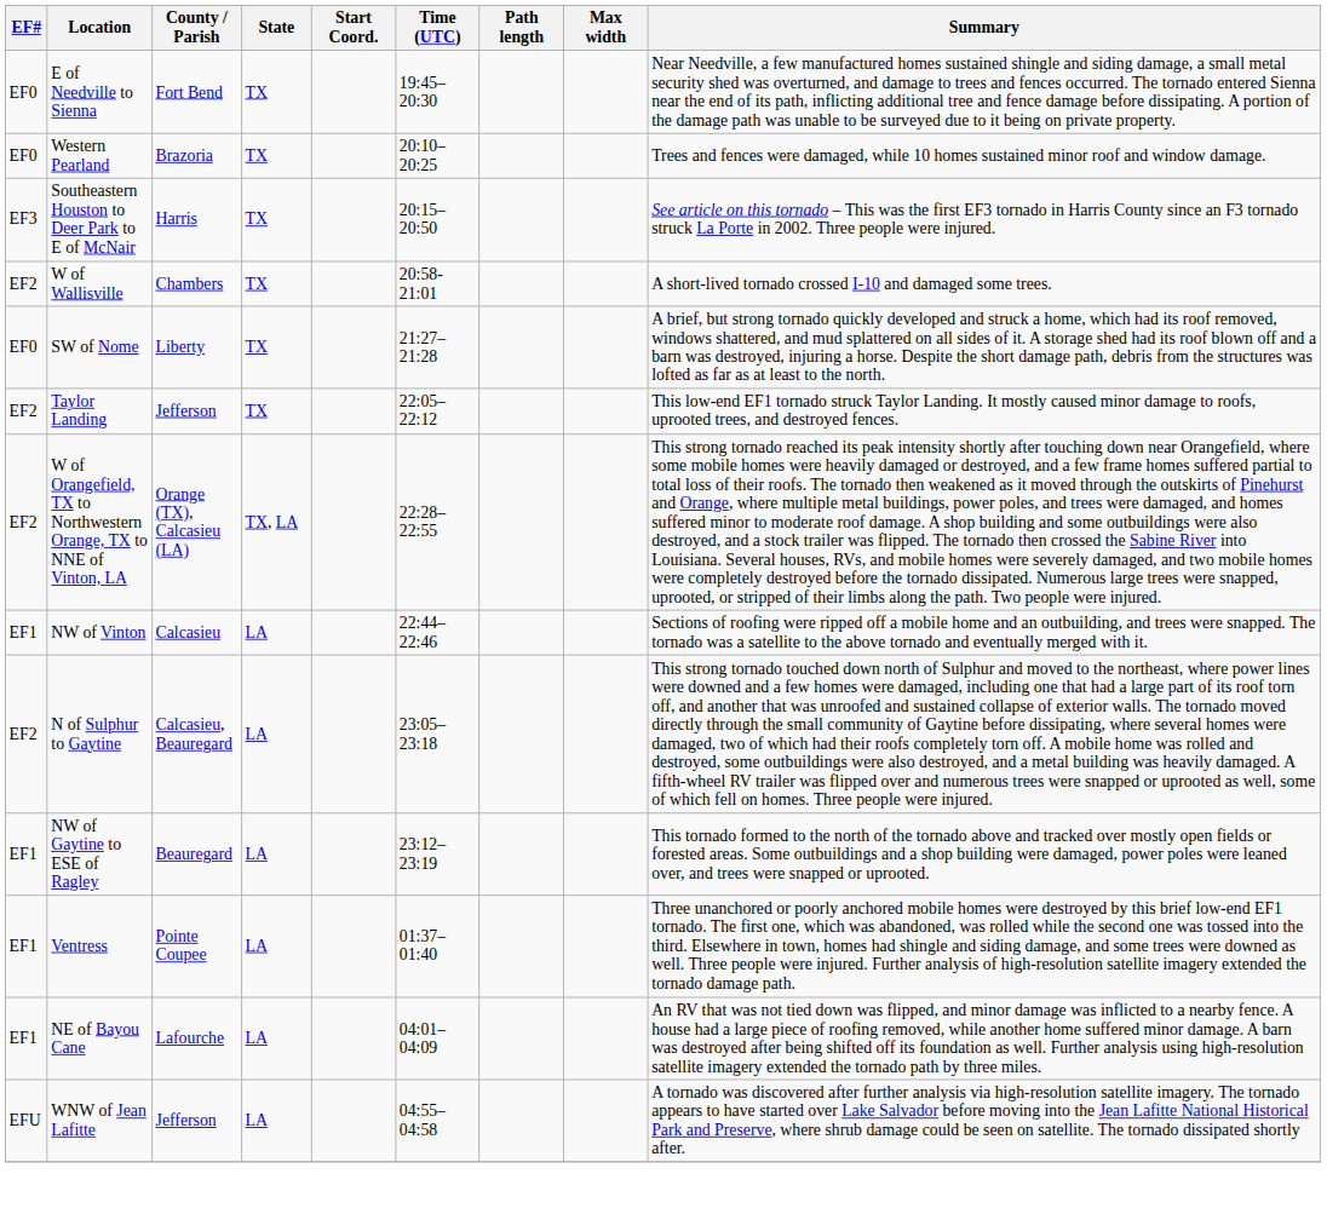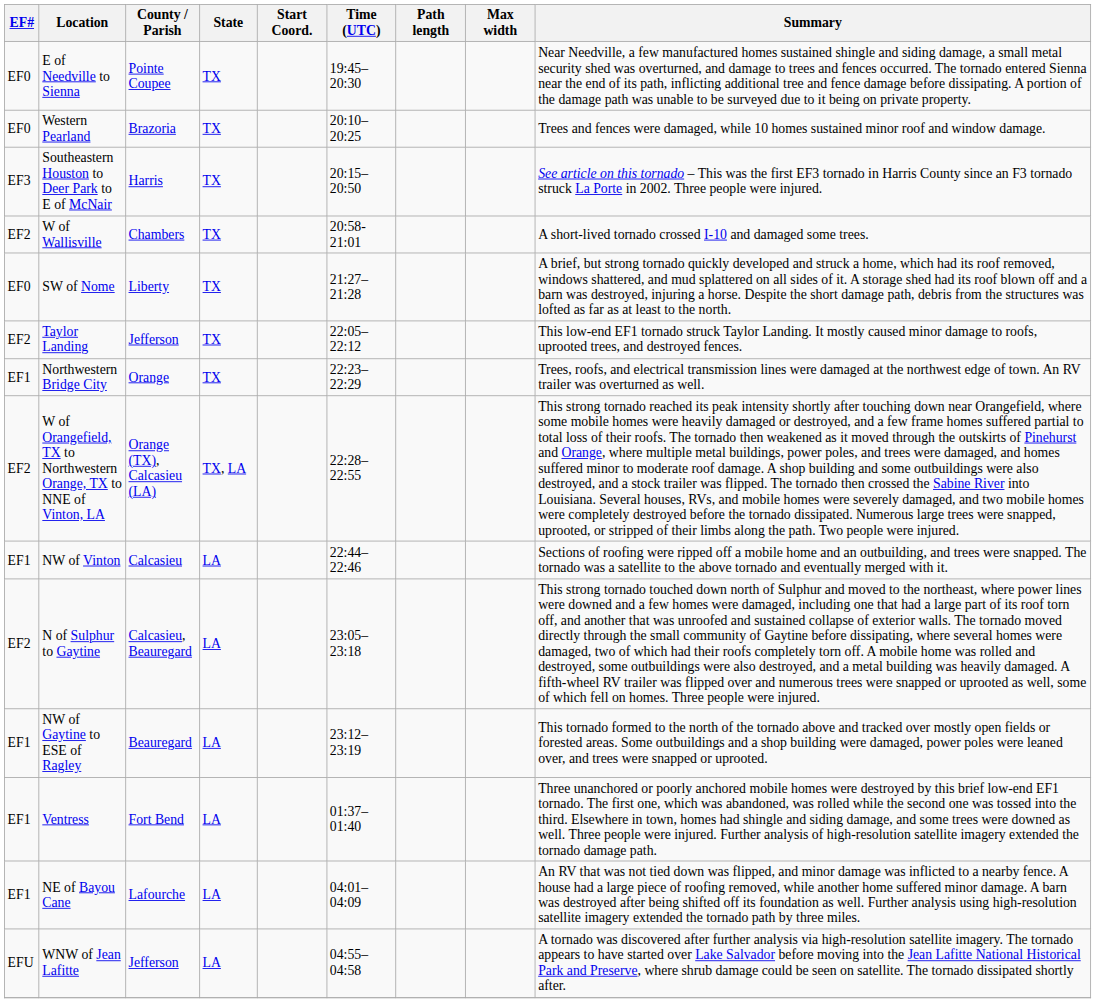E of Needville to Sienna | County / Parish: Fort Bend -> Pointe Coupee
+ row: EF1 | Northwestern Bridge City | Orange | TX | 22:23–22:29 | Trees, roofs, and electrical transmission lines were damaged at the northwest edge of town. An RV trailer was overturned as well.
Ventress | County / Parish: Pointe Coupee -> Fort Bend
